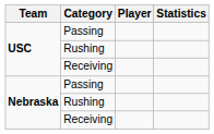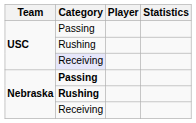USC / Receiving | Category: no background -> lavender background
Nebraska / Passing | Category: normal -> bold
Nebraska / Rushing | Category: normal -> bold
